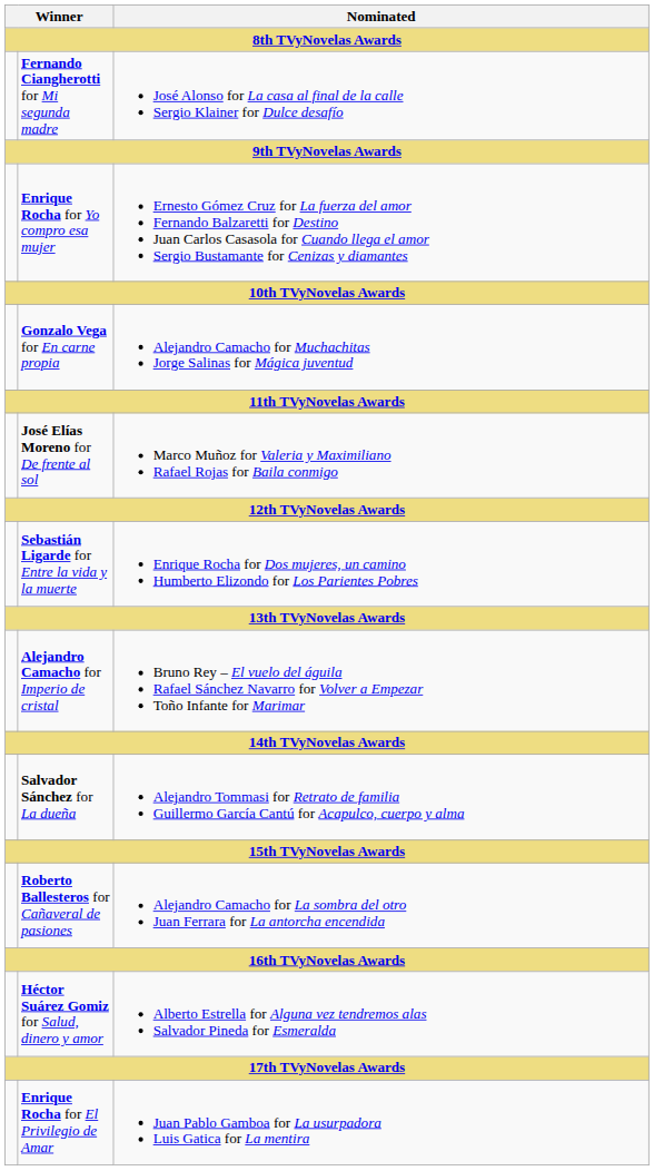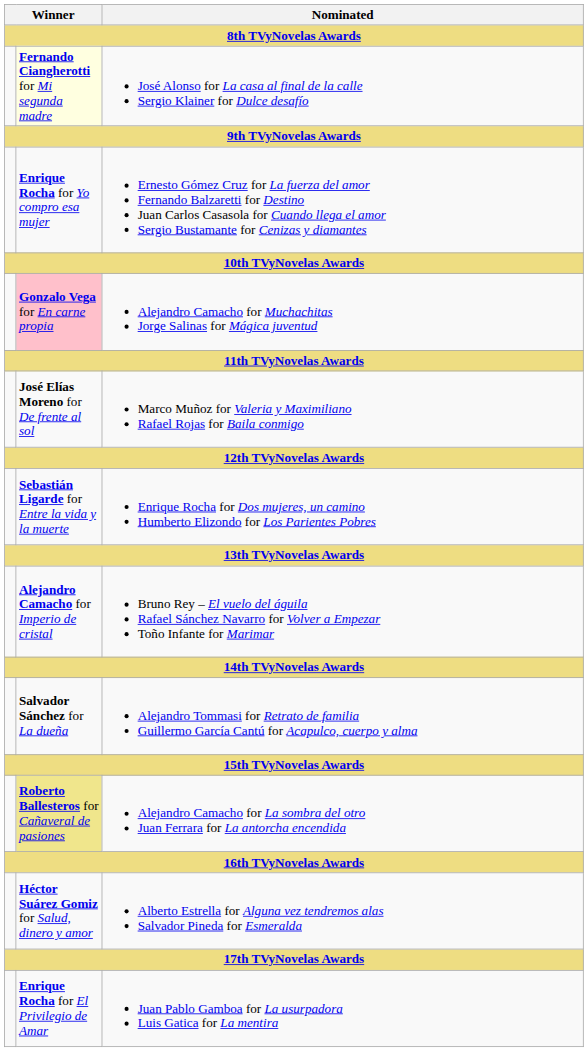Fernando Ciangherotti for Mi segunda madre | column 2: no background -> lightyellow background
Gonzalo Vega for En carne propia | column 2: no background -> pink background
Roberto Ballesteros for Cañaveral de pasiones | column 2: no background -> khaki background
